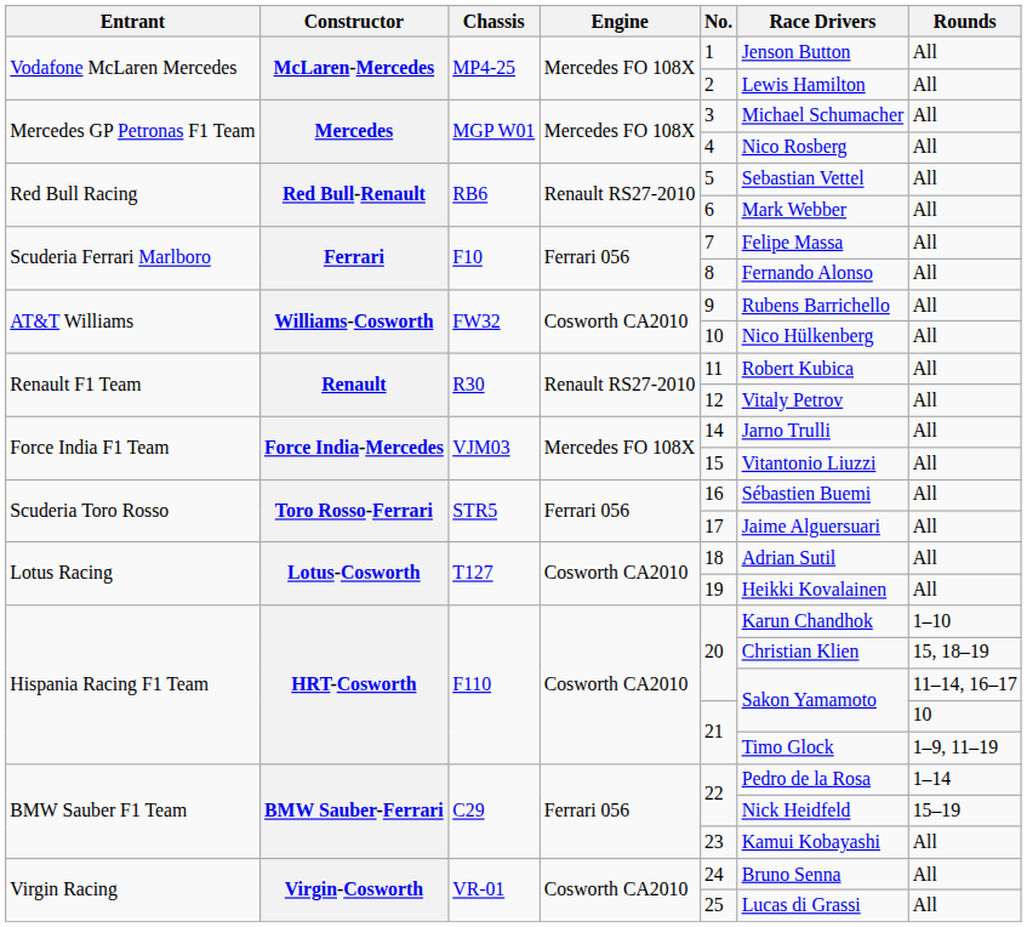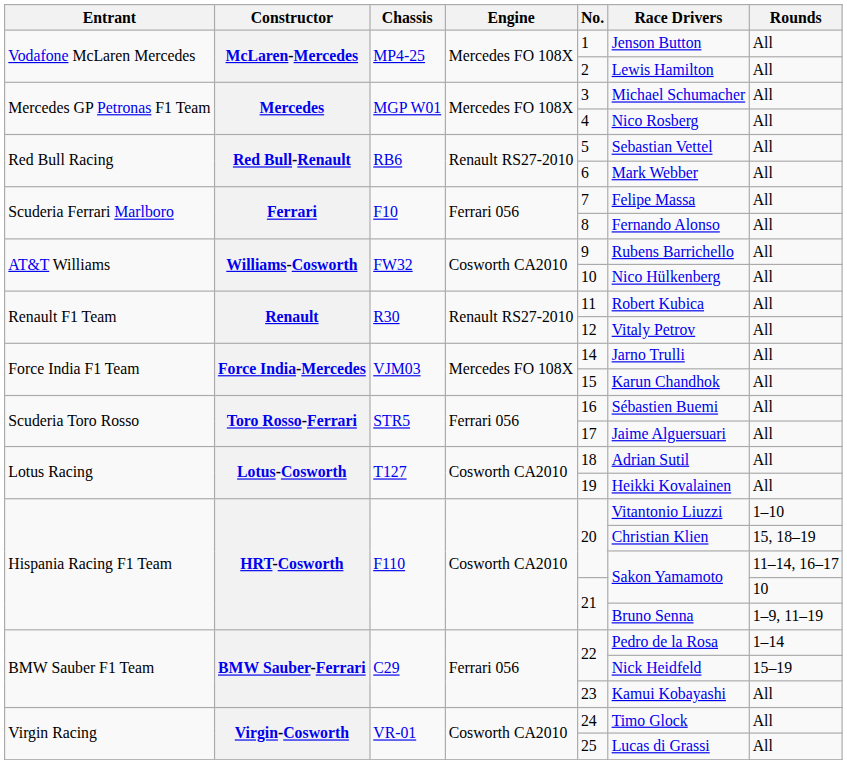row 15 | Race Drivers: Vitantonio Liuzzi -> Karun Chandhok
row 20 | Race Drivers: Karun Chandhok -> Vitantonio Liuzzi
row 24 | Race Drivers: Timo Glock -> Bruno Senna
row 28 | Race Drivers: Bruno Senna -> Timo Glock
